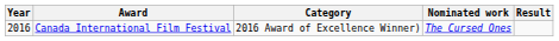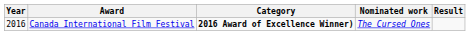Canada International Film Festival | Category: normal -> bold
